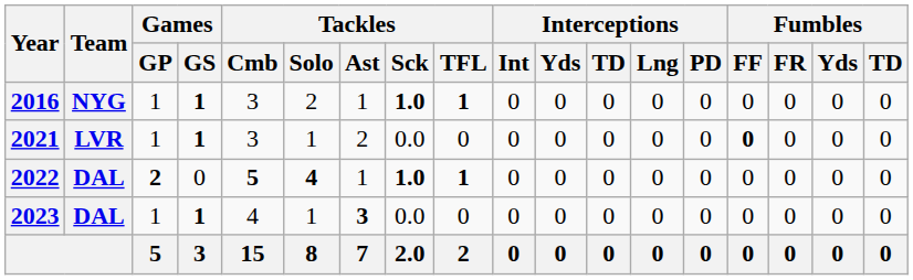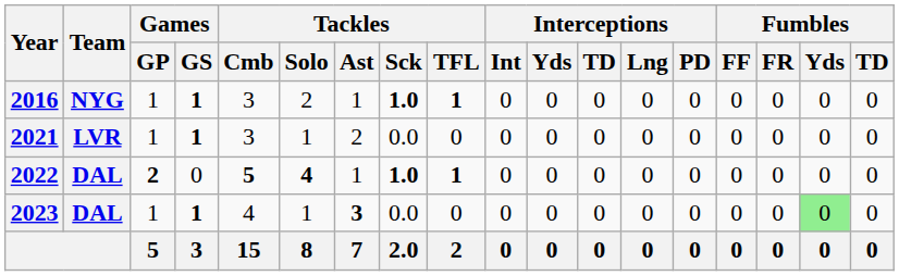2021 | Fumbles / FF: bold -> normal
2023 | Fumbles / Yds: no background -> lightgreen background
